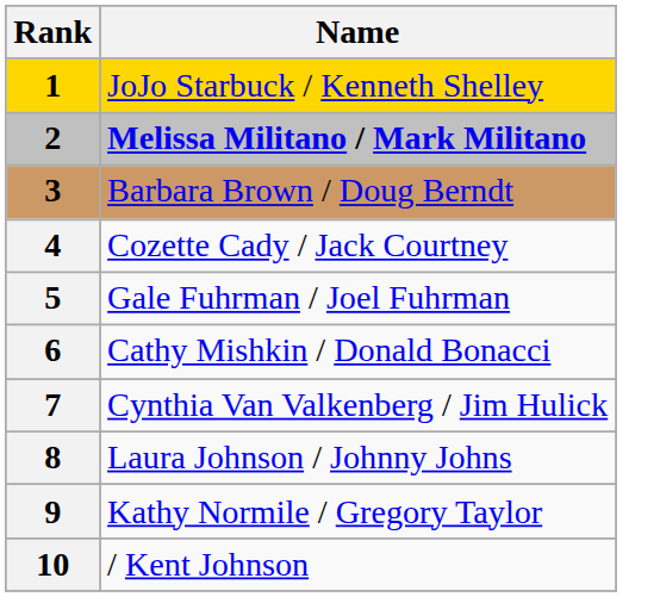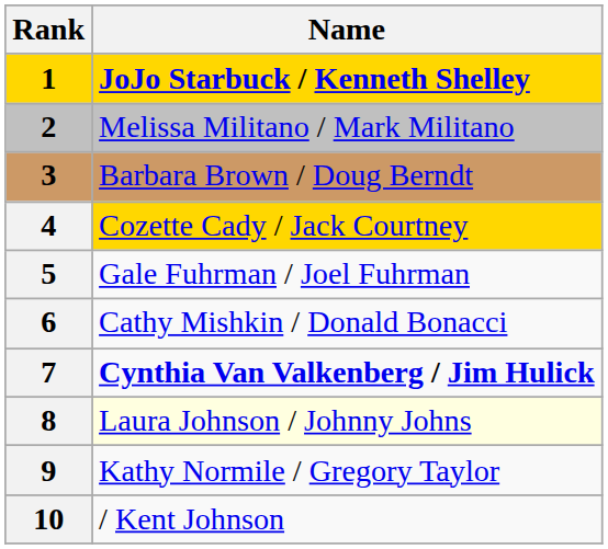JoJo Starbuck / Kenneth Shelley | Name: normal -> bold
Melissa Militano / Mark Militano | Name: bold -> normal
Cozette Cady / Jack Courtney | Name: no background -> gold background
Cynthia Van Valkenberg / Jim Hulick | Name: normal -> bold
Laura Johnson / Johnny Johns | Name: no background -> lightyellow background
